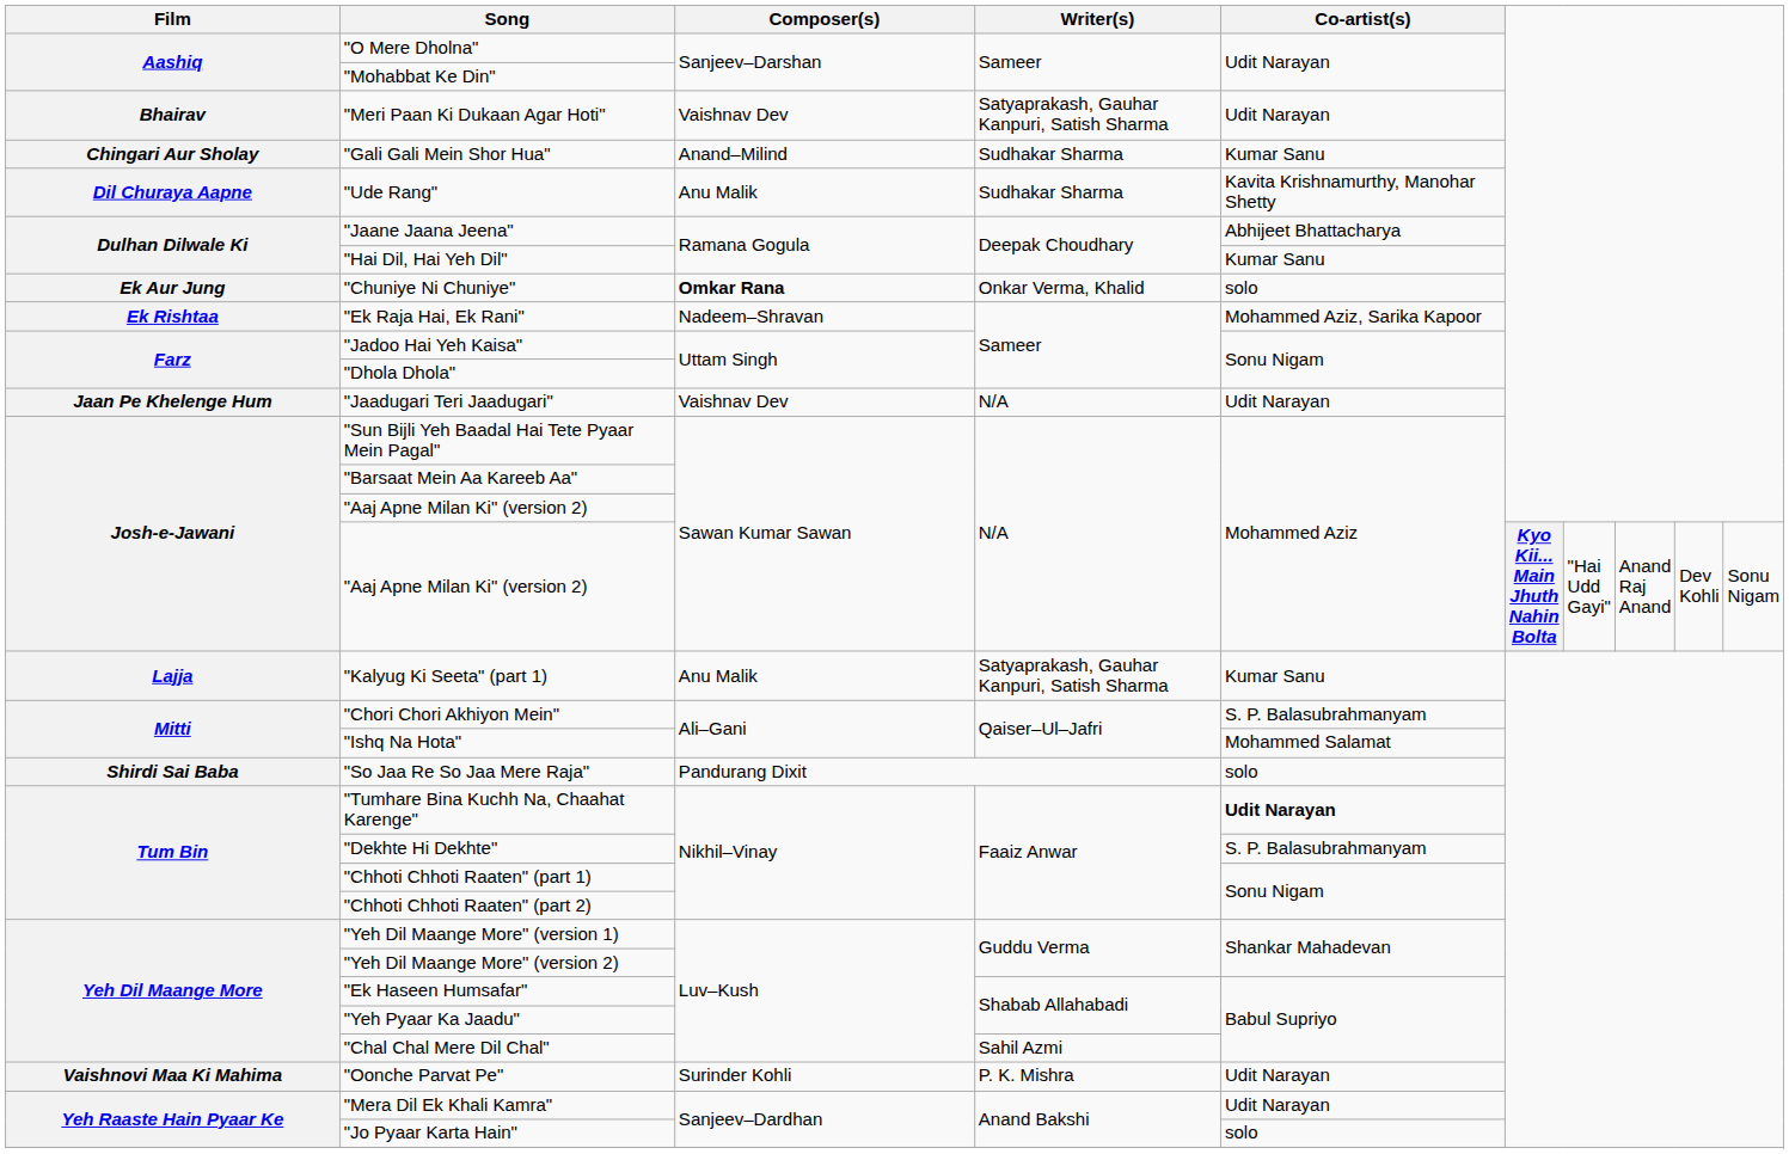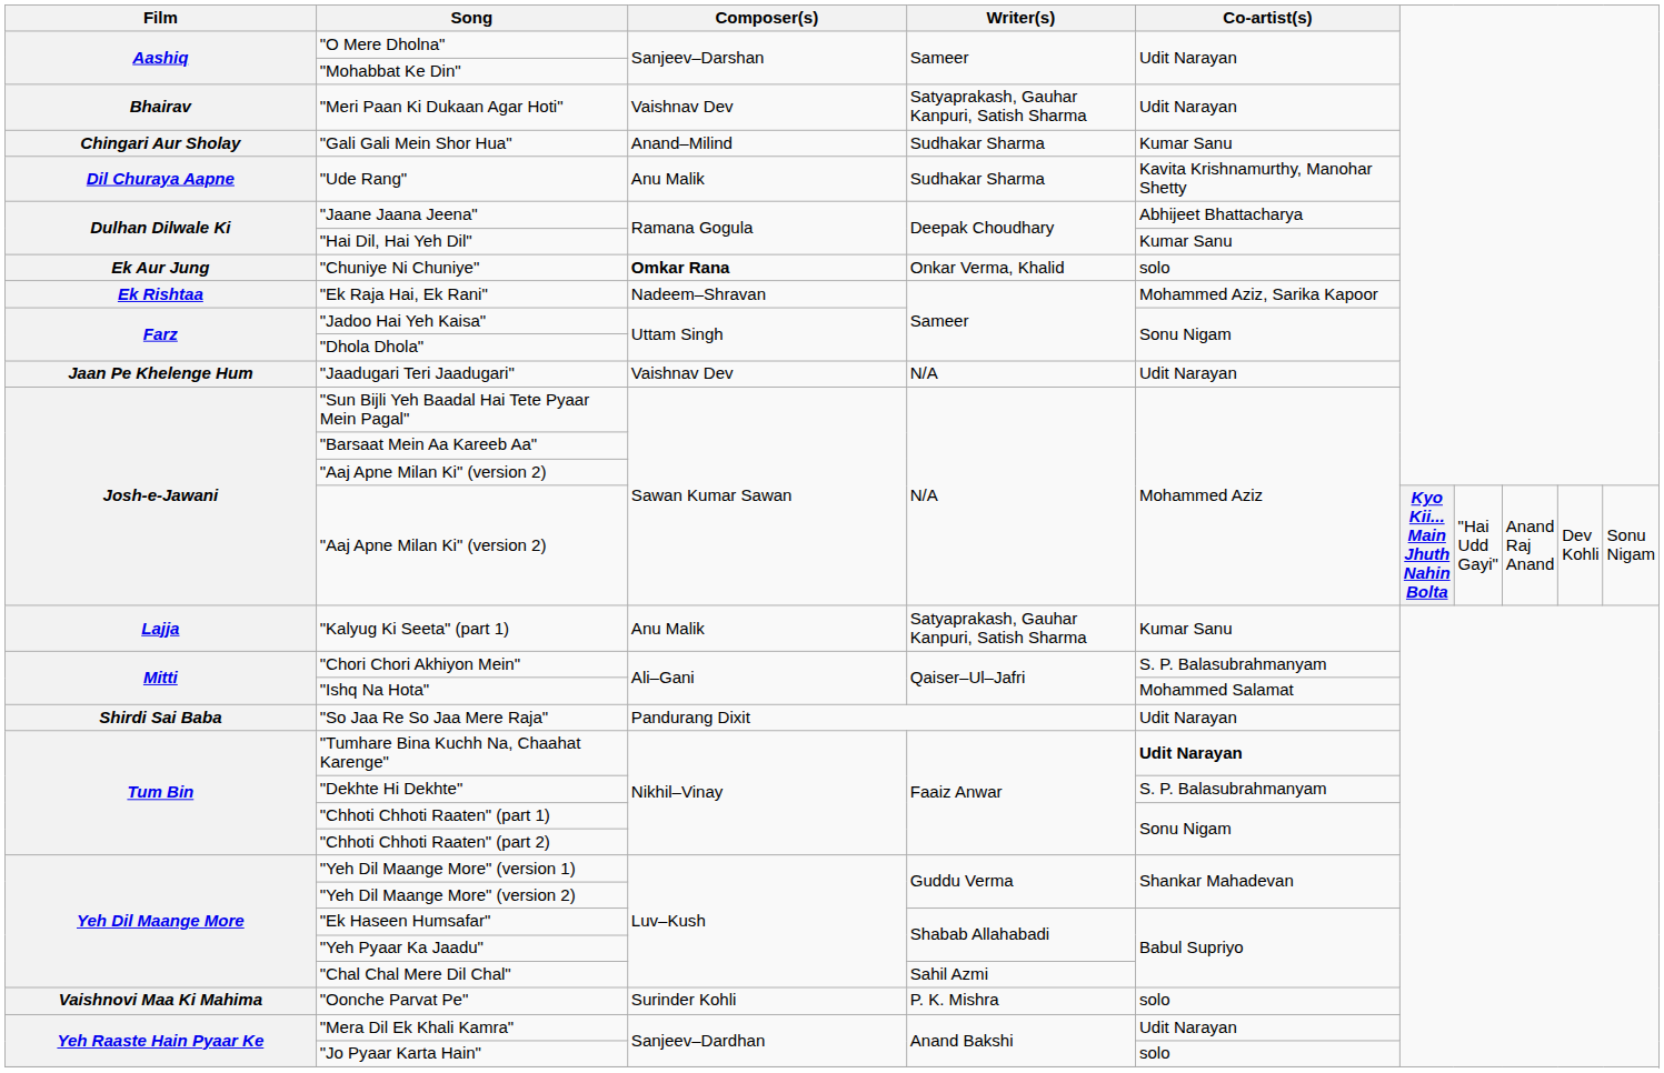"So Jaa Re So Jaa Mere Raja" | Co-artist(s): solo -> Udit Narayan
"Oonche Parvat Pe" | Co-artist(s): Udit Narayan -> solo
